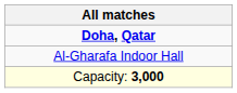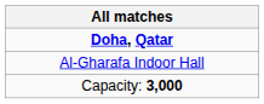row 4 | column 1: lightyellow background -> no background
